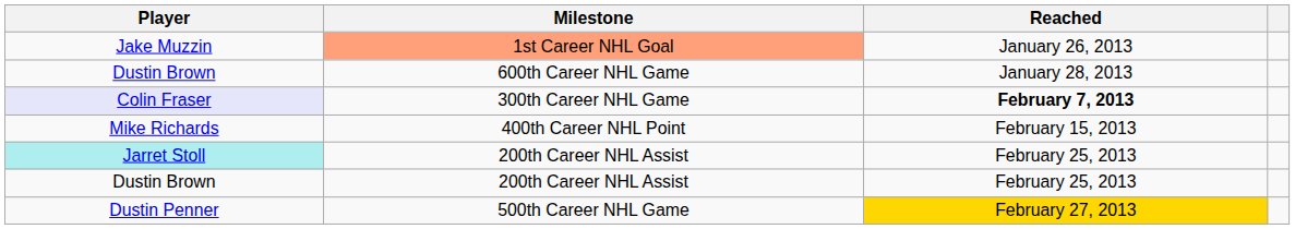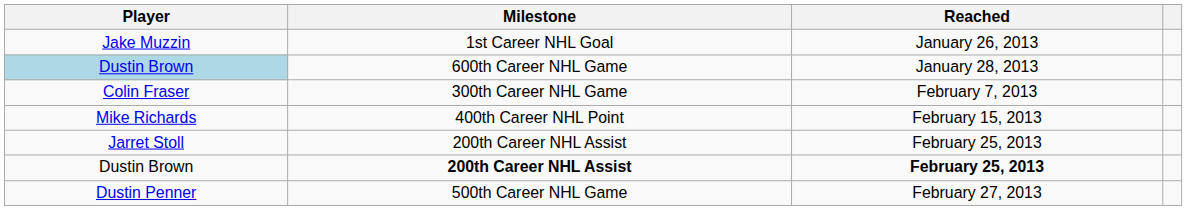row 2 | Milestone: lightsalmon background -> no background
row 3 | Player: no background -> lightblue background
row 4 | Player: lavender background -> no background
row 4 | Reached: bold -> normal
row 6 | Player: paleturquoise background -> no background
row 7 | Milestone: normal -> bold
row 7 | Reached: normal -> bold
row 8 | Reached: gold background -> no background
